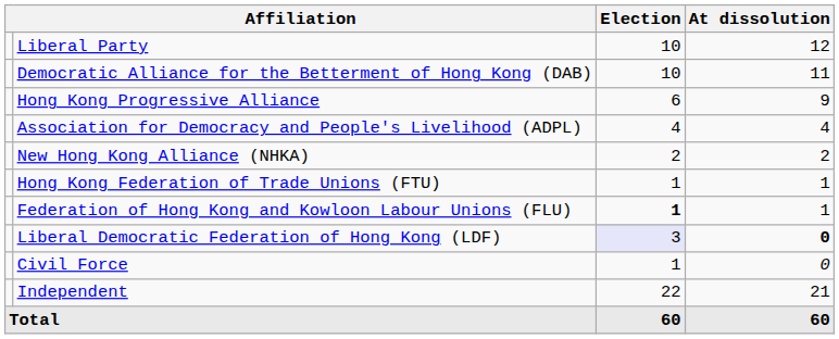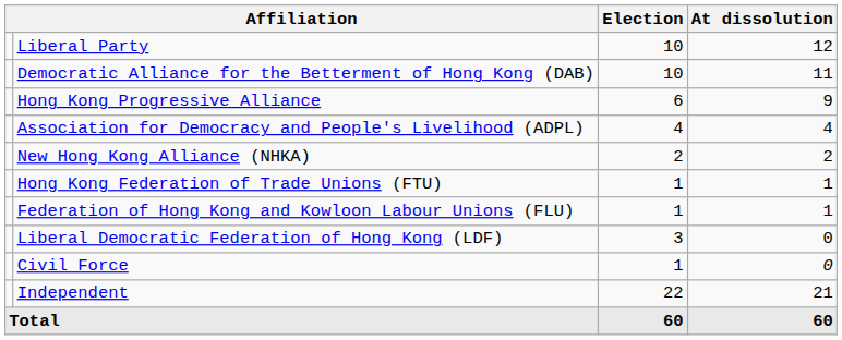Federation of Hong Kong and Kowloon Labour Unions (FLU) | Election: bold -> normal
Liberal Democratic Federation of Hong Kong (LDF) | Election: lavender background -> no background
Liberal Democratic Federation of Hong Kong (LDF) | At dissolution: bold -> normal
